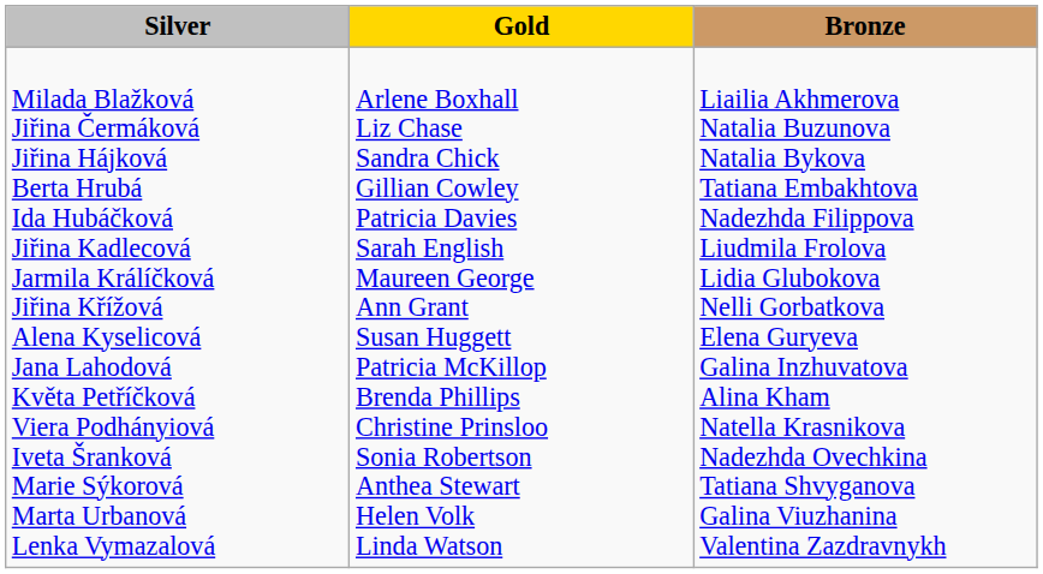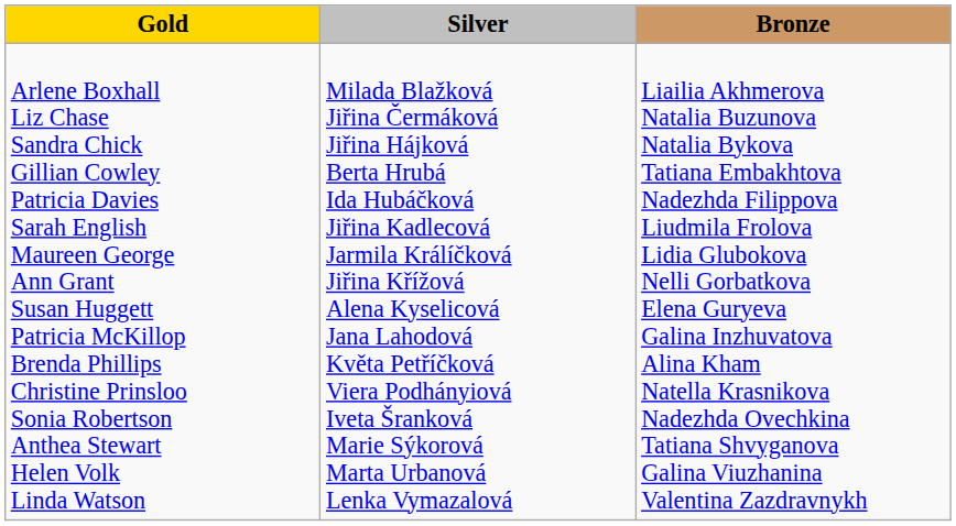columns swapped: Gold <-> Silver
